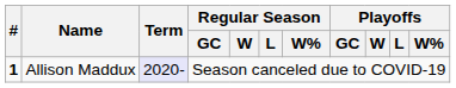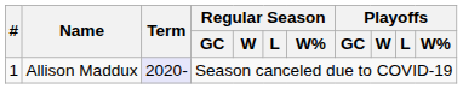Allison Maddux | #: bold -> normal
